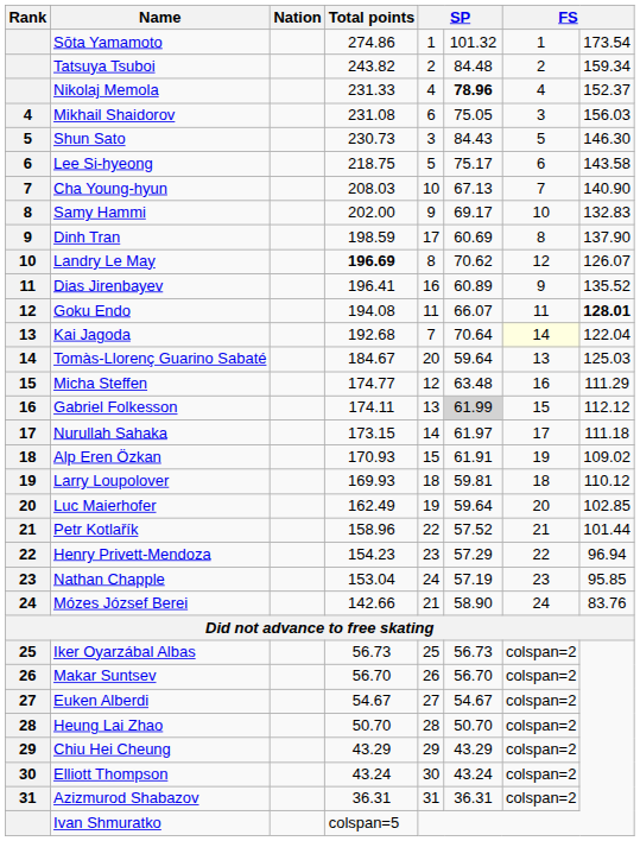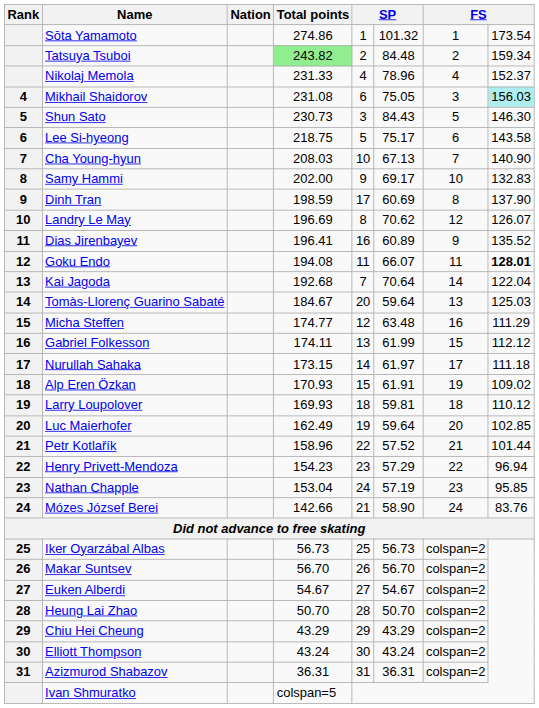Tatsuya Tsuboi | Total points: no background -> lightgreen background
Nikolaj Memola | column 6: bold -> normal
Mikhail Shaidorov | column 8: no background -> paleturquoise background
Landry Le May | Total points: bold -> normal
Kai Jagoda | column 7: lightyellow background -> no background
Gabriel Folkesson | column 6: lightgrey background -> no background
